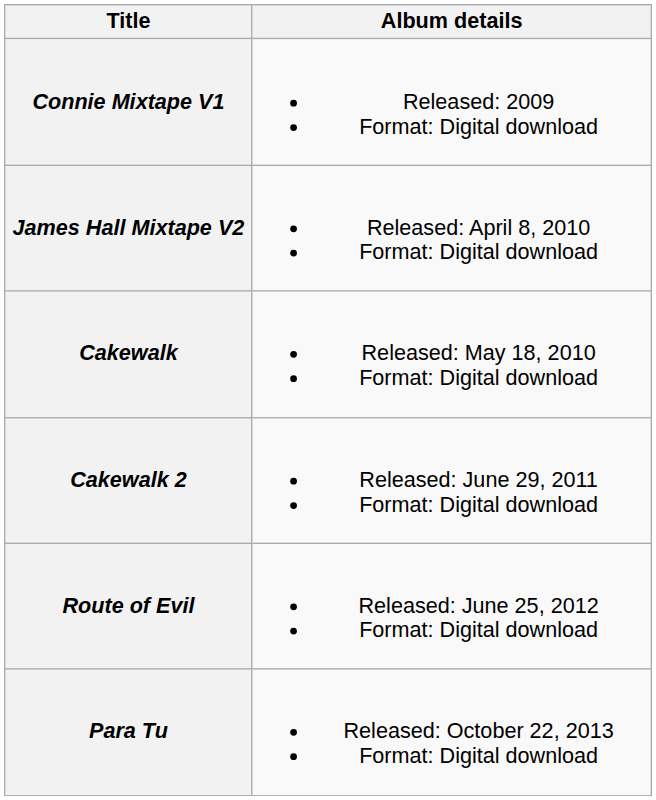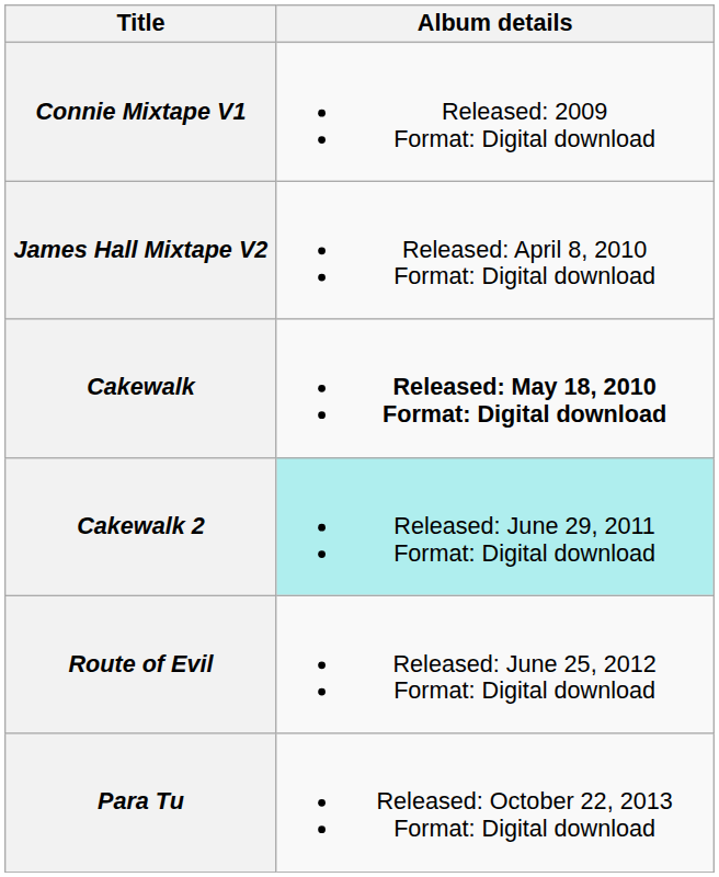Cakewalk | Album details: normal -> bold
Cakewalk 2 | Album details: no background -> paleturquoise background
